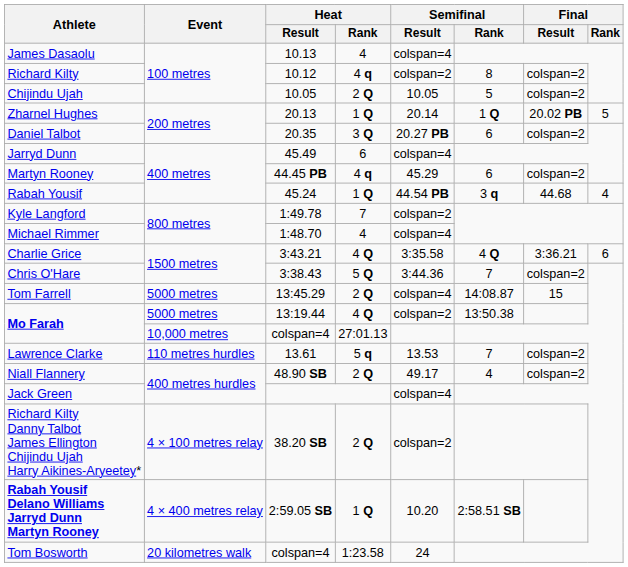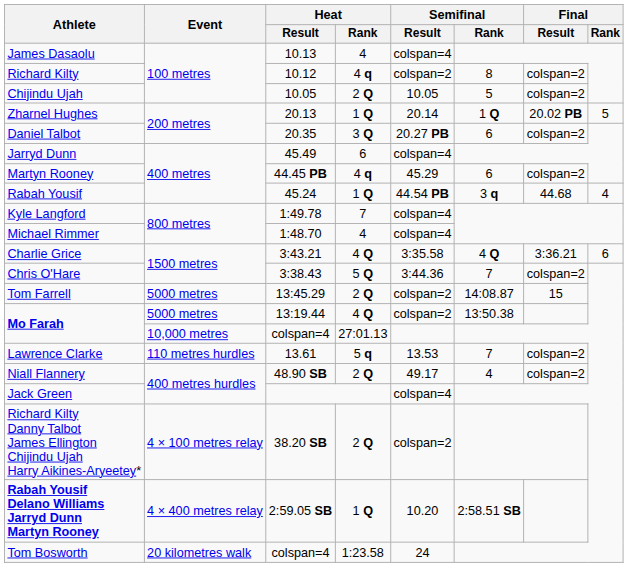Kyle Langford | Semifinal / Result: colspan=2 -> colspan=4
Tom Farrell | Semifinal / Result: colspan=4 -> colspan=2
